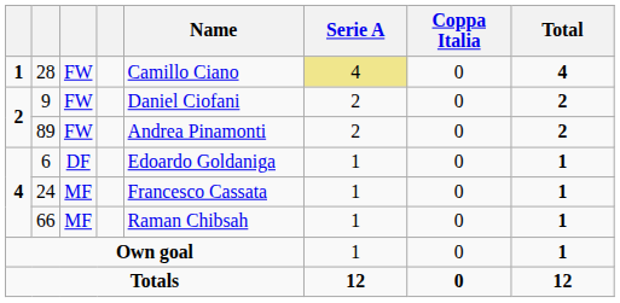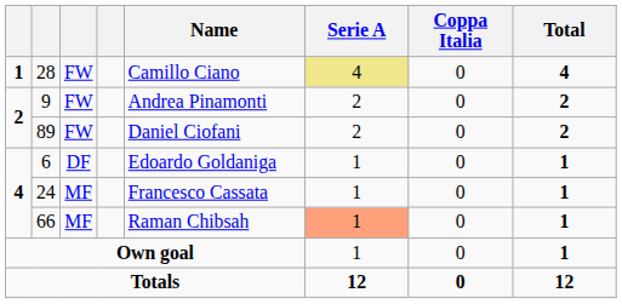9 | Name: Daniel Ciofani -> Andrea Pinamonti
89 | Name: Andrea Pinamonti -> Daniel Ciofani
66 | Serie A: no background -> lightsalmon background
